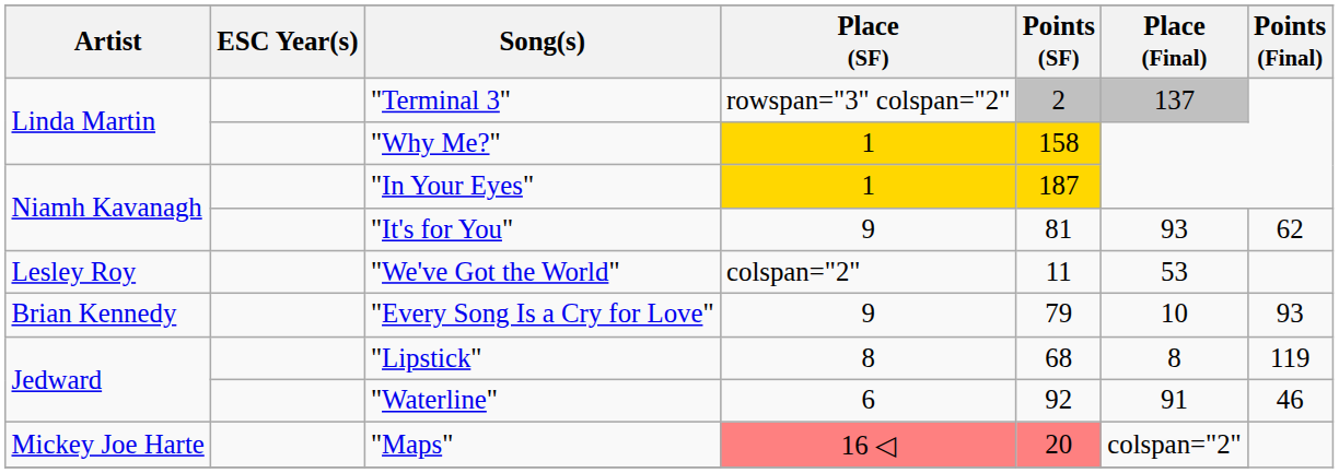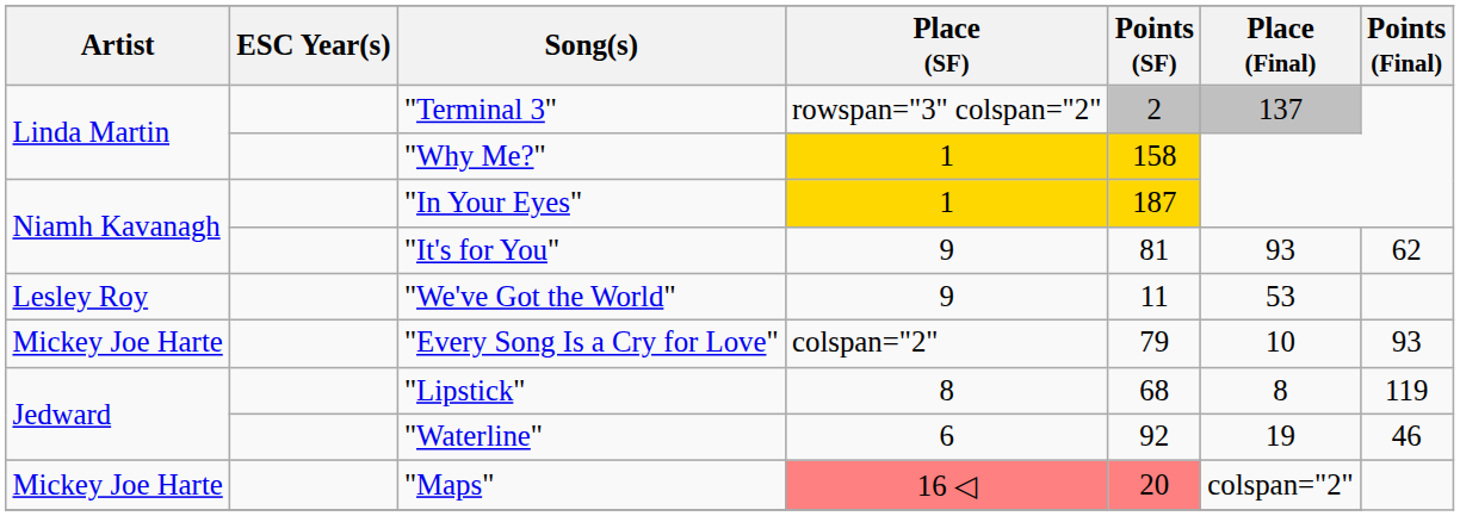"We've Got the World" | Place (SF): colspan="2" -> 9
"Every Song Is a Cry for Love" | Artist: Brian Kennedy -> Mickey Joe Harte
"Every Song Is a Cry for Love" | Place (SF): 9 -> colspan="2"
"Waterline" | Place (Final): 91 -> 19
